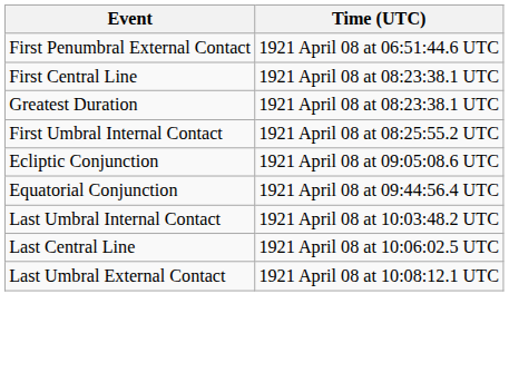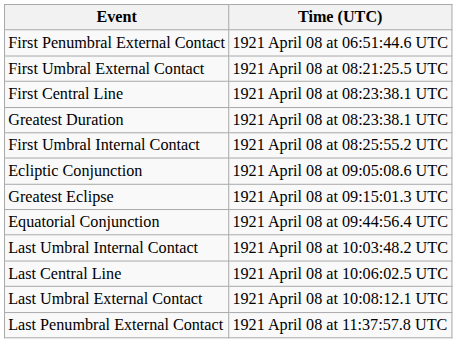+ row: First Umbral External Contact | 1921 April 08 at 08:21:25.5 UTC
+ row: Greatest Eclipse | 1921 April 08 at 09:15:01.3 UTC
+ row: Last Penumbral External Contact | 1921 April 08 at 11:37:57.8 UTC
